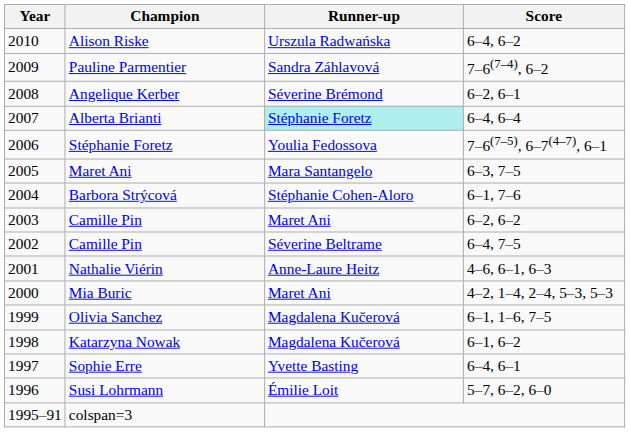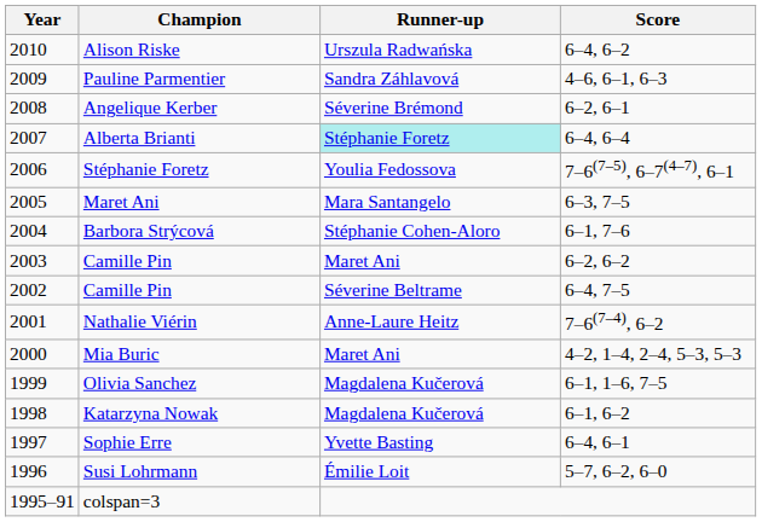Pauline Parmentier | Score: 7–6(7–4), 6–2 -> 4–6, 6–1, 6–3
Nathalie Viérin | Score: 4–6, 6–1, 6–3 -> 7–6(7–4), 6–2
